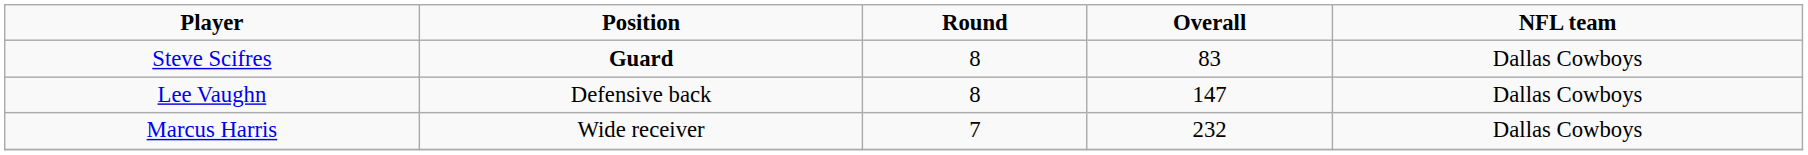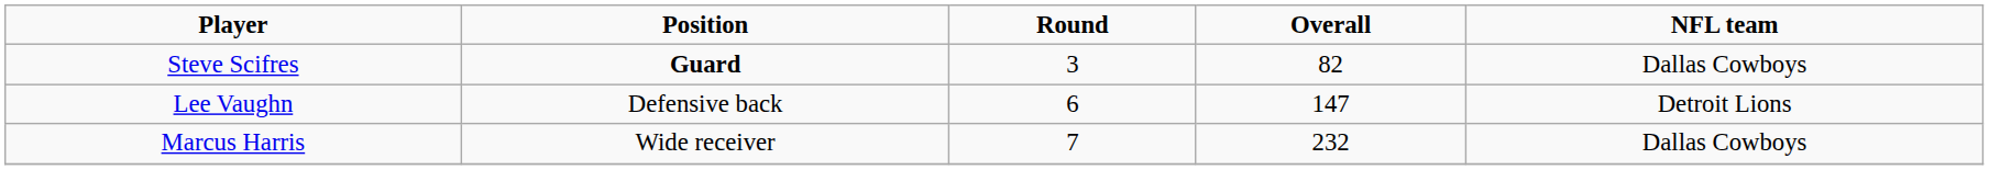Steve Scifres | Round: 8 -> 3
Steve Scifres | Overall: 83 -> 82
Lee Vaughn | Round: 8 -> 6
Lee Vaughn | NFL team: Dallas Cowboys -> Detroit Lions
